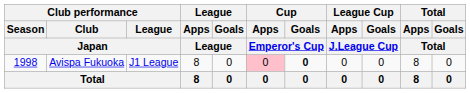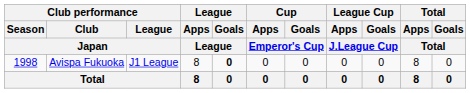Avispa Fukuoka | League / Goals / League: normal -> bold
Avispa Fukuoka | Cup / Apps / Emperor's Cup: pink background -> no background
Avispa Fukuoka | Cup / Goals / Emperor's Cup: bold -> normal
